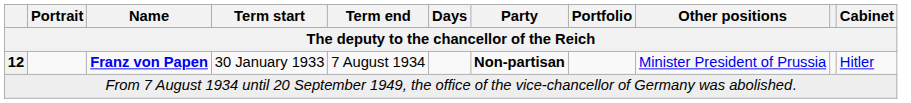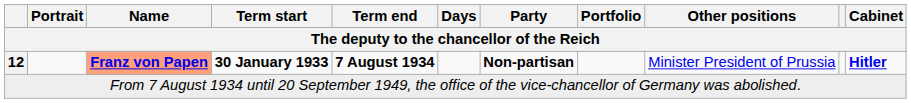12 | Name: no background -> lightsalmon background
12 | Term start: normal -> bold
12 | Term end: normal -> bold
12 | Cabinet: normal -> bold
